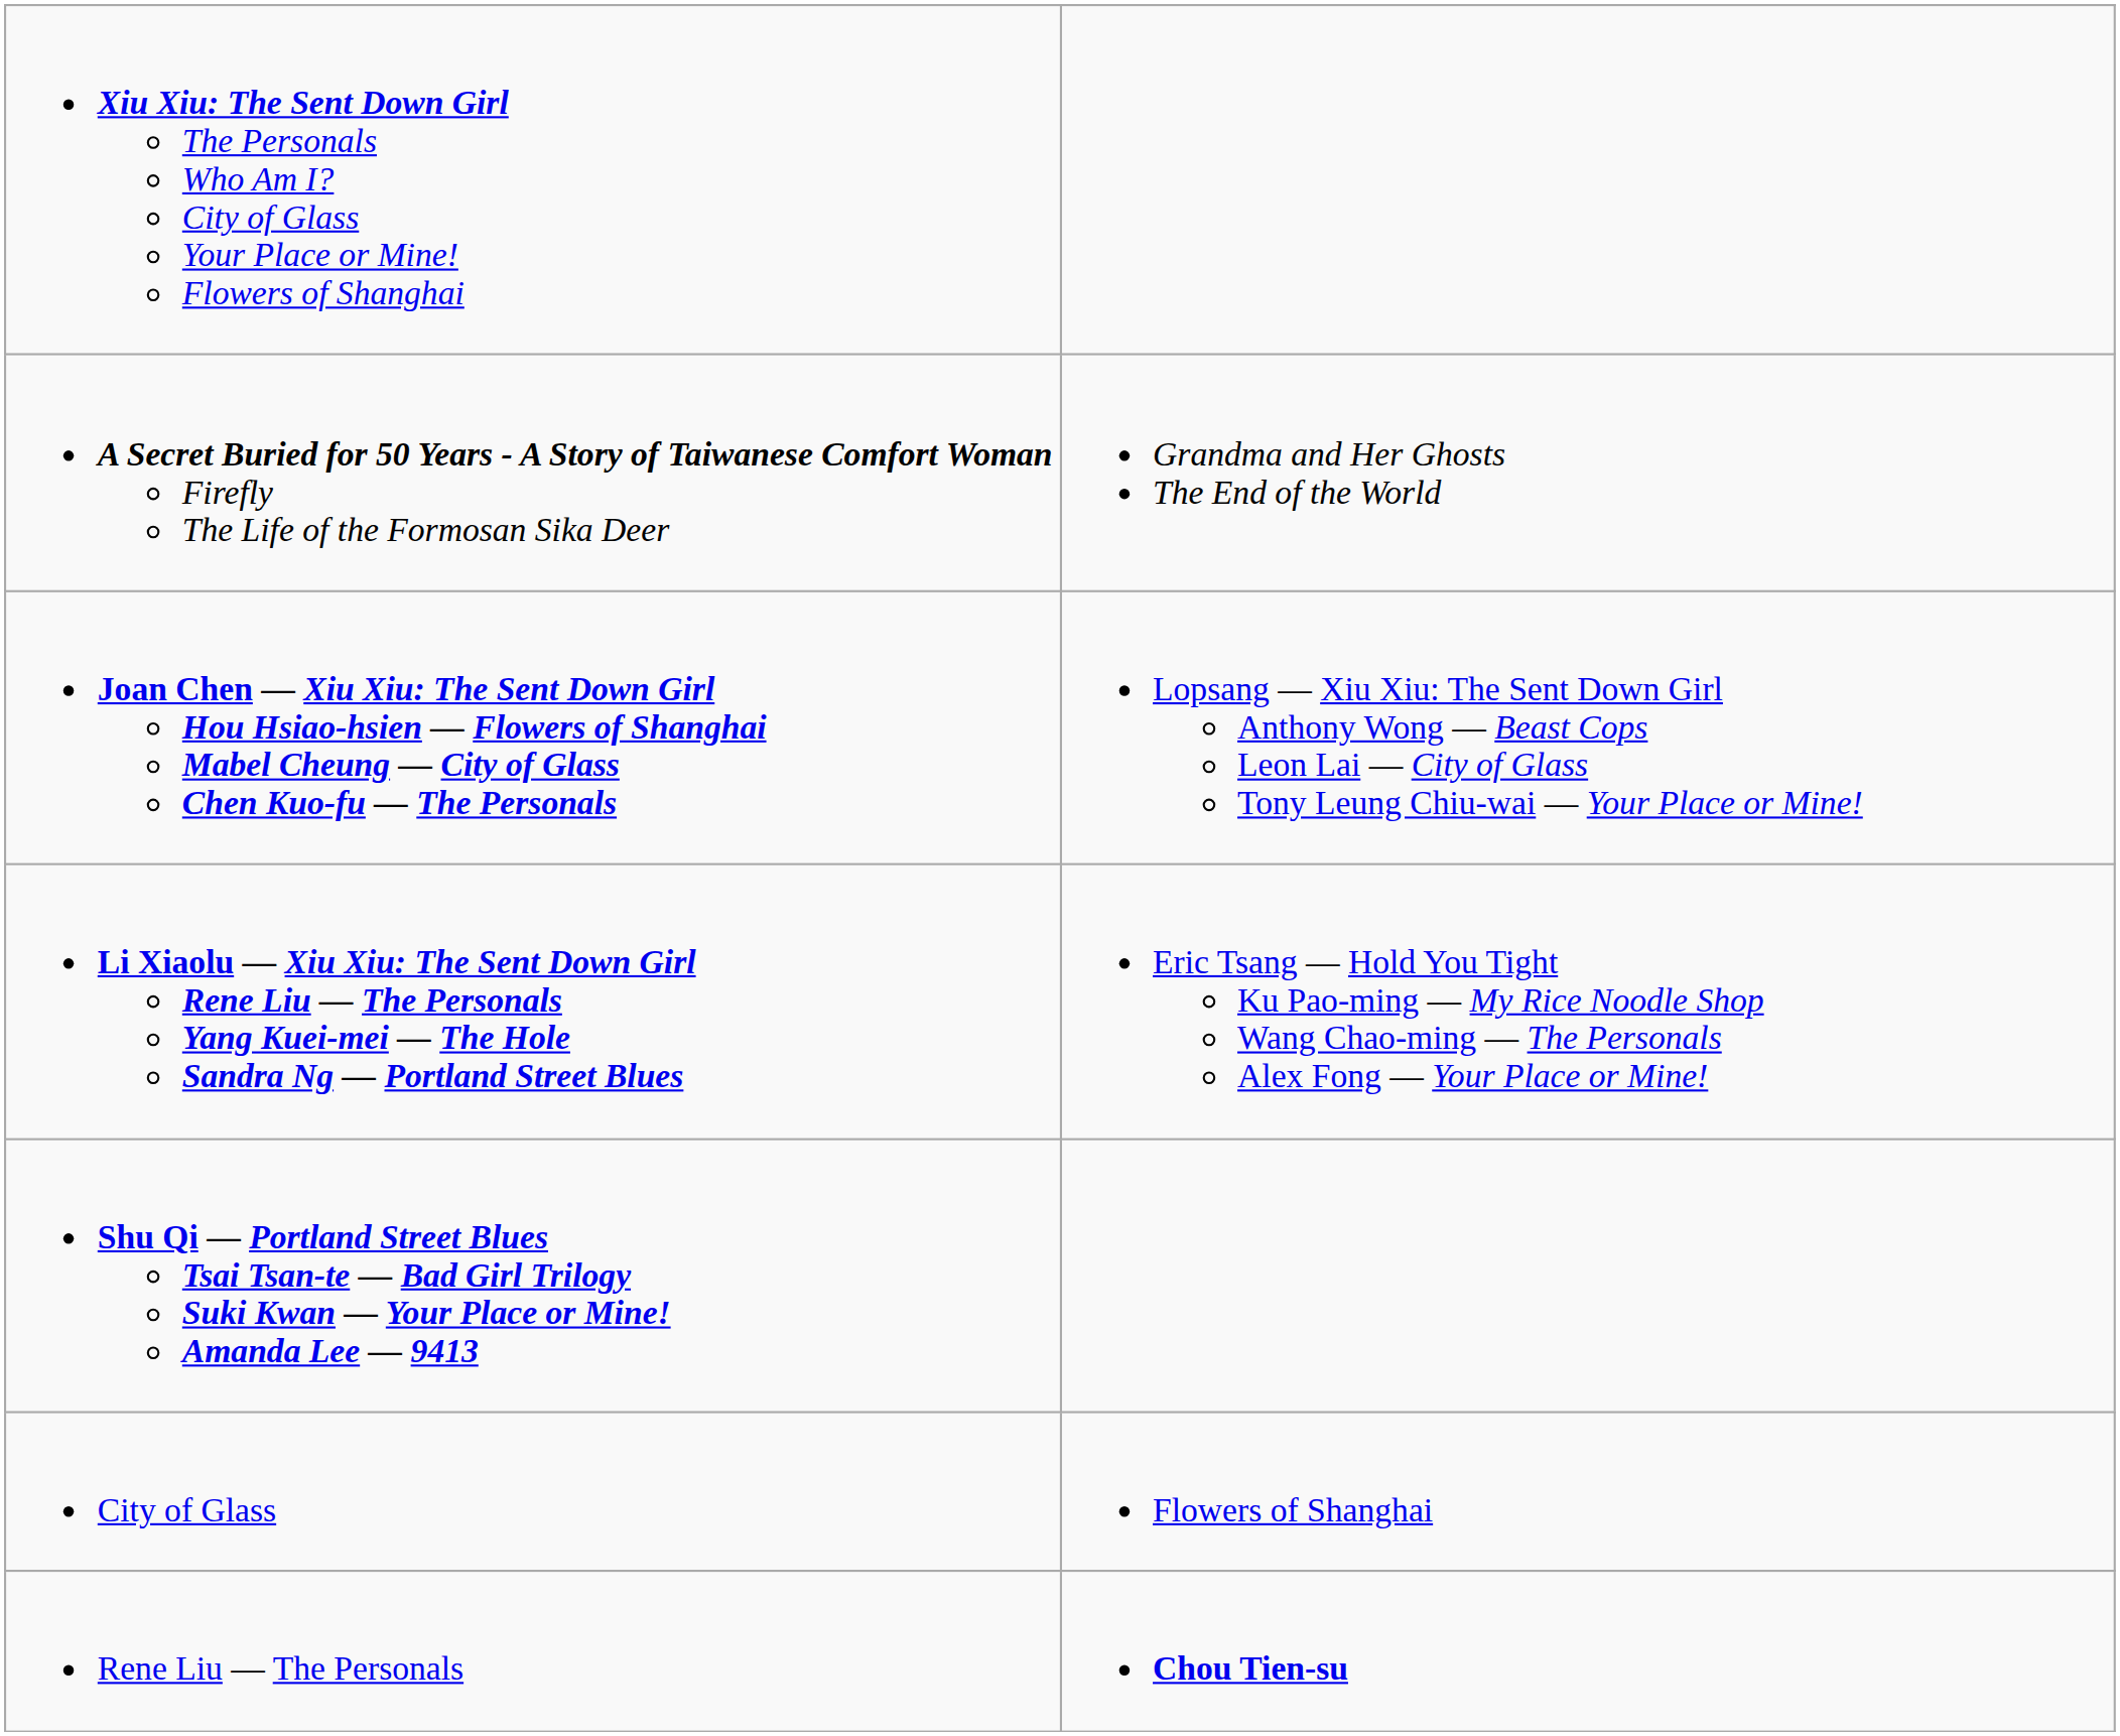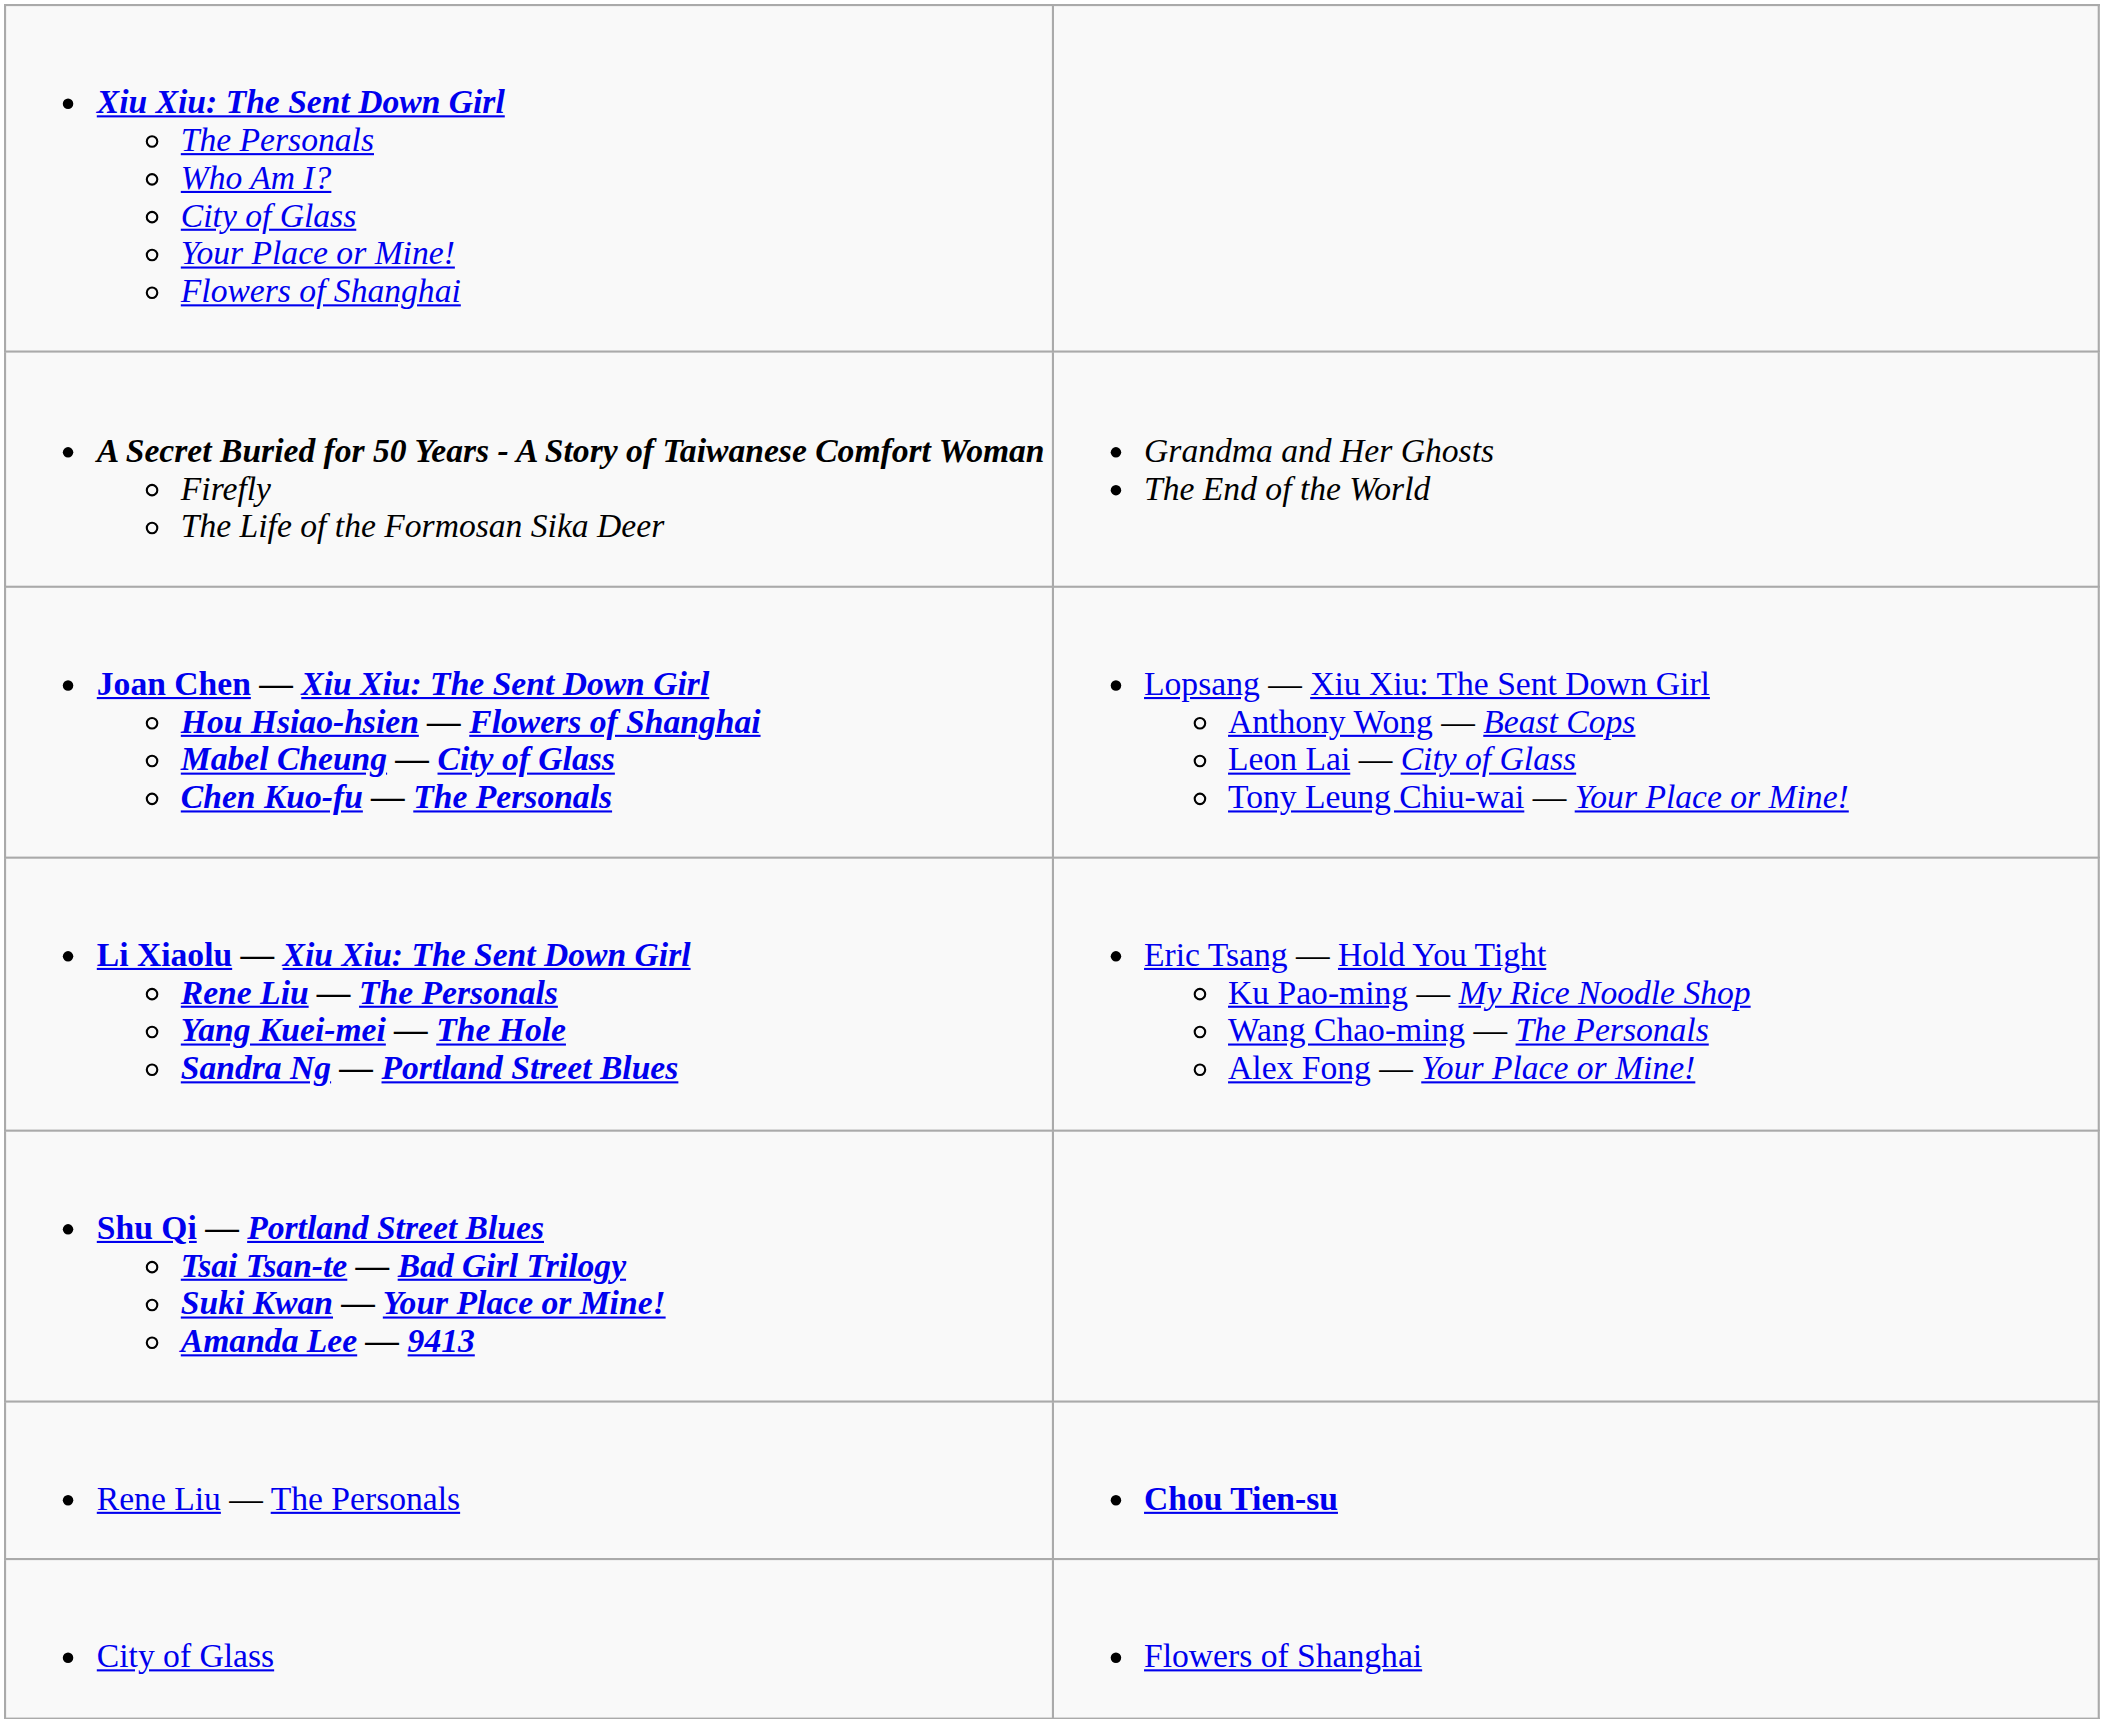rows swapped: City of Glass <-> Rene Liu — The Personals
